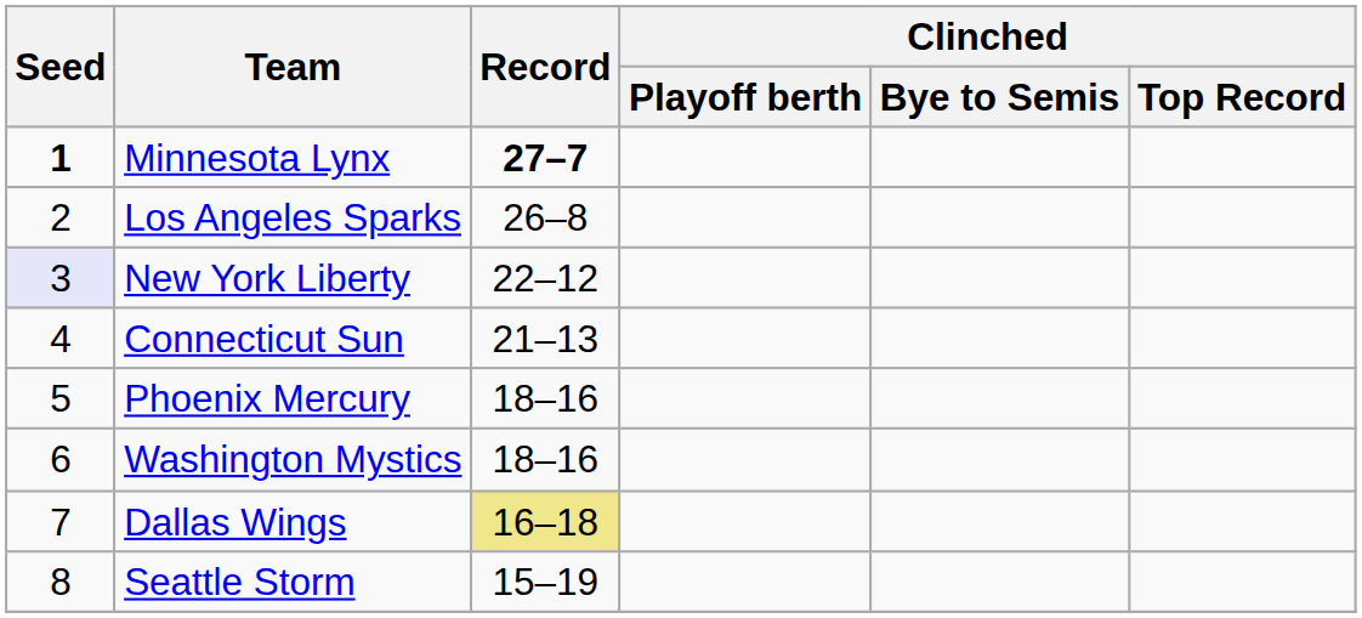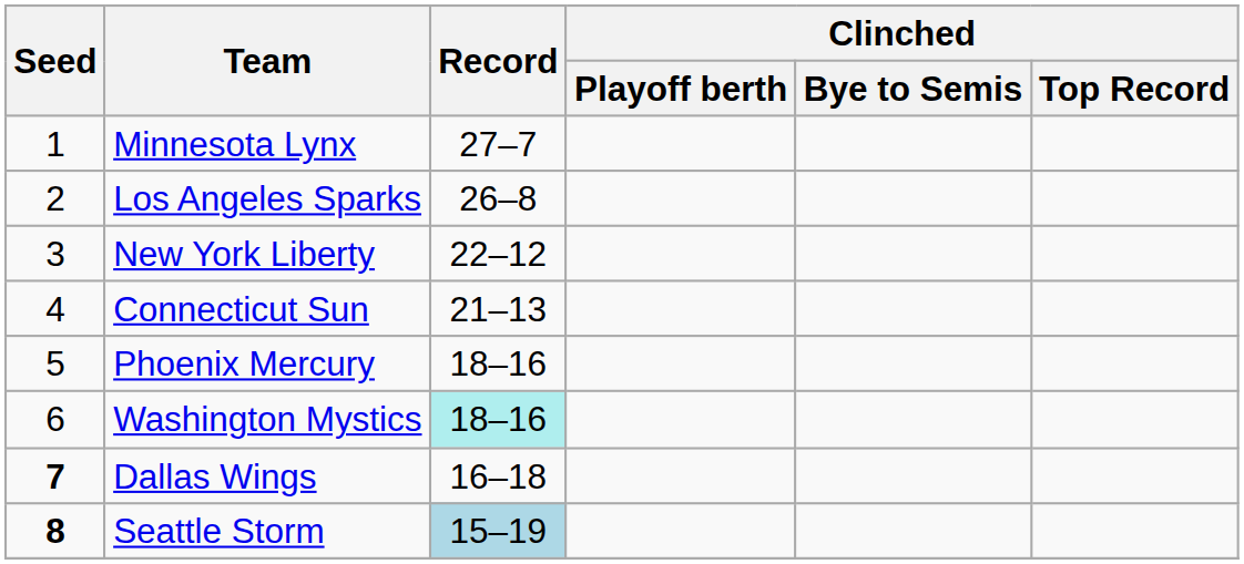Minnesota Lynx | Seed: bold -> normal
Minnesota Lynx | Record: bold -> normal
New York Liberty | Seed: lavender background -> no background
Washington Mystics | Record: no background -> paleturquoise background
Dallas Wings | Seed: normal -> bold
Dallas Wings | Record: khaki background -> no background
Seattle Storm | Seed: normal -> bold
Seattle Storm | Record: no background -> lightblue background
